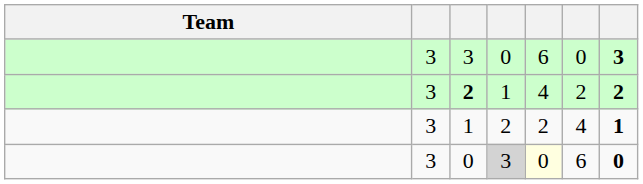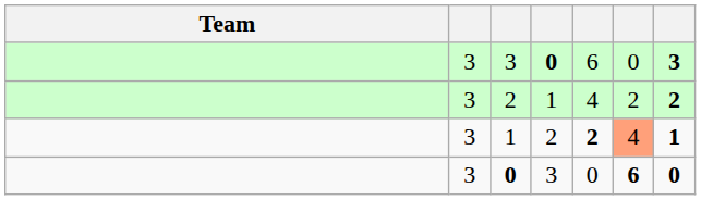row 2 | column 4: normal -> bold
row 3 | column 3: bold -> normal
row 4 | column 5: normal -> bold
row 4 | column 6: no background -> lightsalmon background
row 5 | column 3: normal -> bold
row 5 | column 4: lightgrey background -> no background
row 5 | column 5: lightyellow background -> no background
row 5 | column 6: normal -> bold
